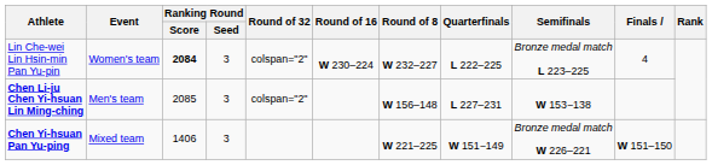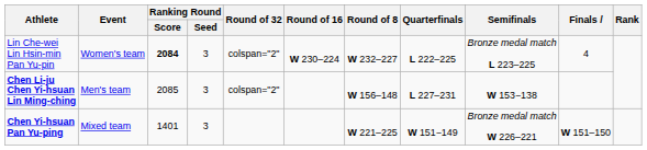Chen Yi-hsuan Pan Yu-ping | Ranking Round / Score: 1406 -> 1401
